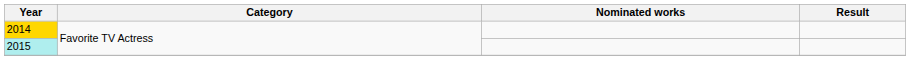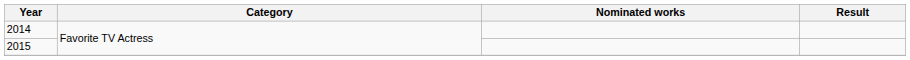2014 | Year: gold background -> no background
2015 | Year: paleturquoise background -> no background
